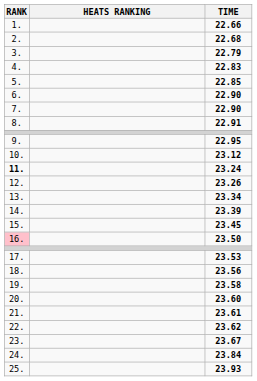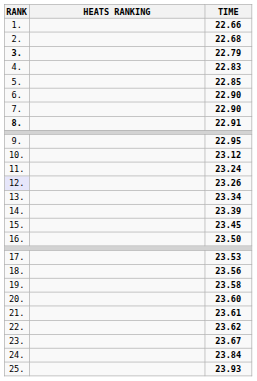3. | RANK: normal -> bold
8. | RANK: normal -> bold
11. | RANK: bold -> normal
12. | RANK: no background -> lavender background
16. | RANK: pink background -> no background
